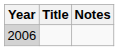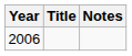2006 | Year: lightgrey background -> no background
